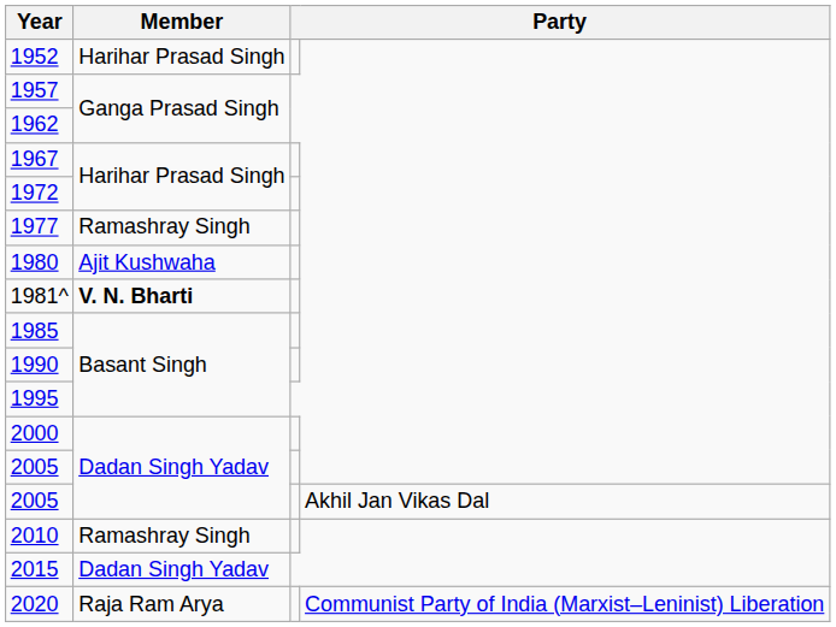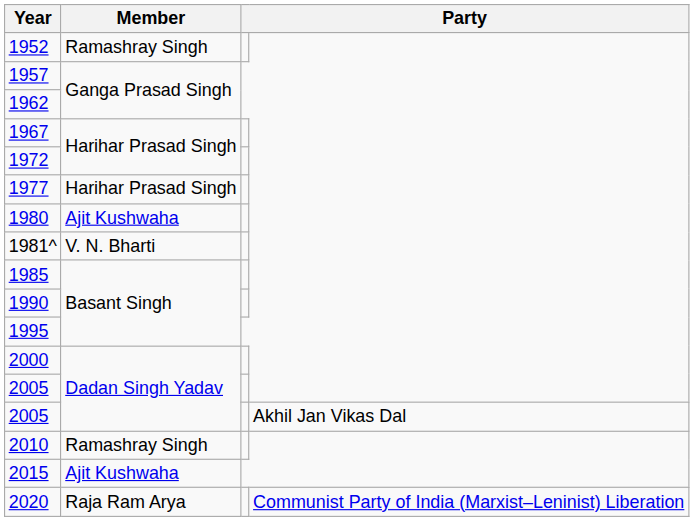1952 | Member: Harihar Prasad Singh -> Ramashray Singh
1977 | Member: Ramashray Singh -> Harihar Prasad Singh
1981^ | Member: bold -> normal
2015 | Member: Dadan Singh Yadav -> Ajit Kushwaha
